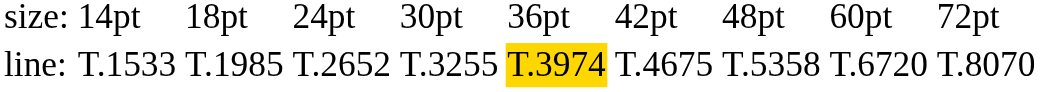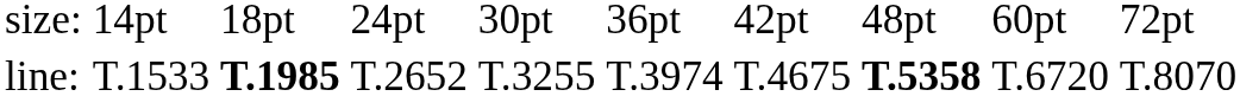line: | column 3: normal -> bold
line: | column 6: gold background -> no background
line: | column 8: normal -> bold
